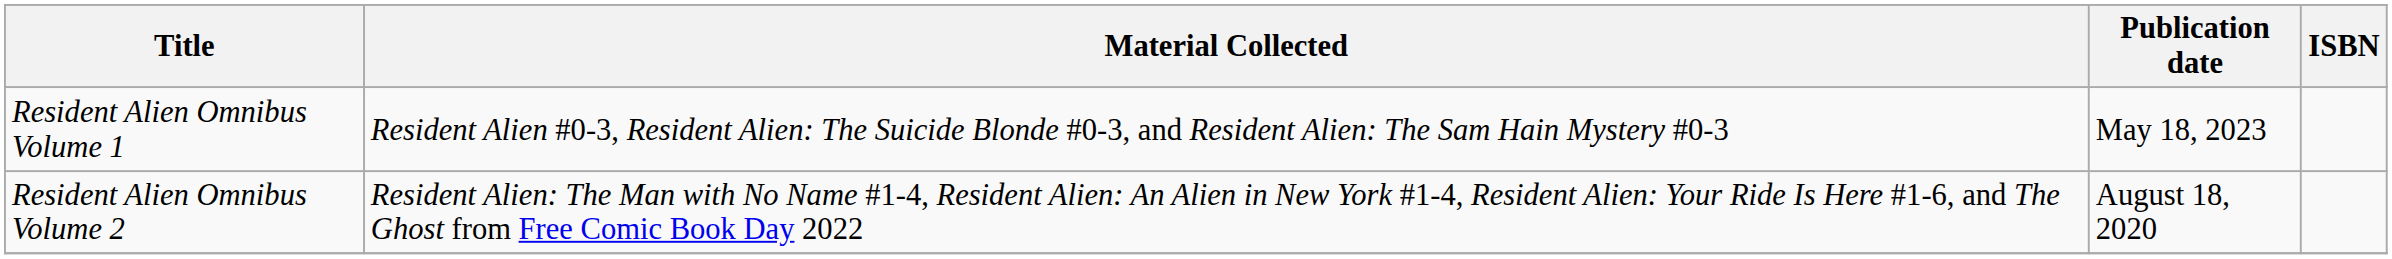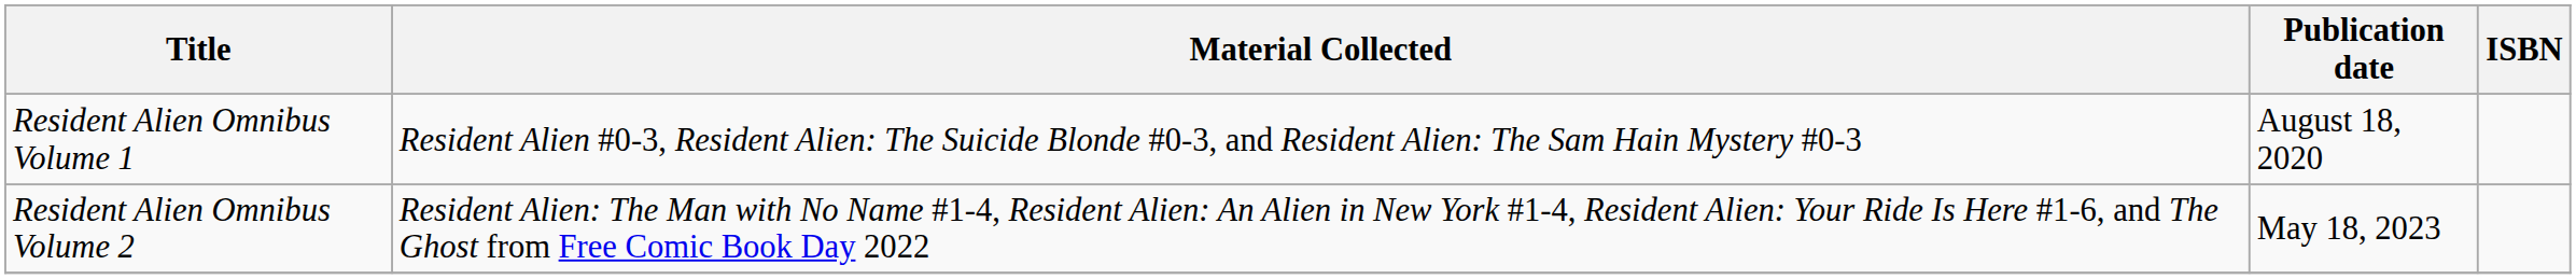Resident Alien Omnibus Volume 1 | Publication date: May 18, 2023 -> August 18, 2020
Resident Alien Omnibus Volume 2 | Publication date: August 18, 2020 -> May 18, 2023
